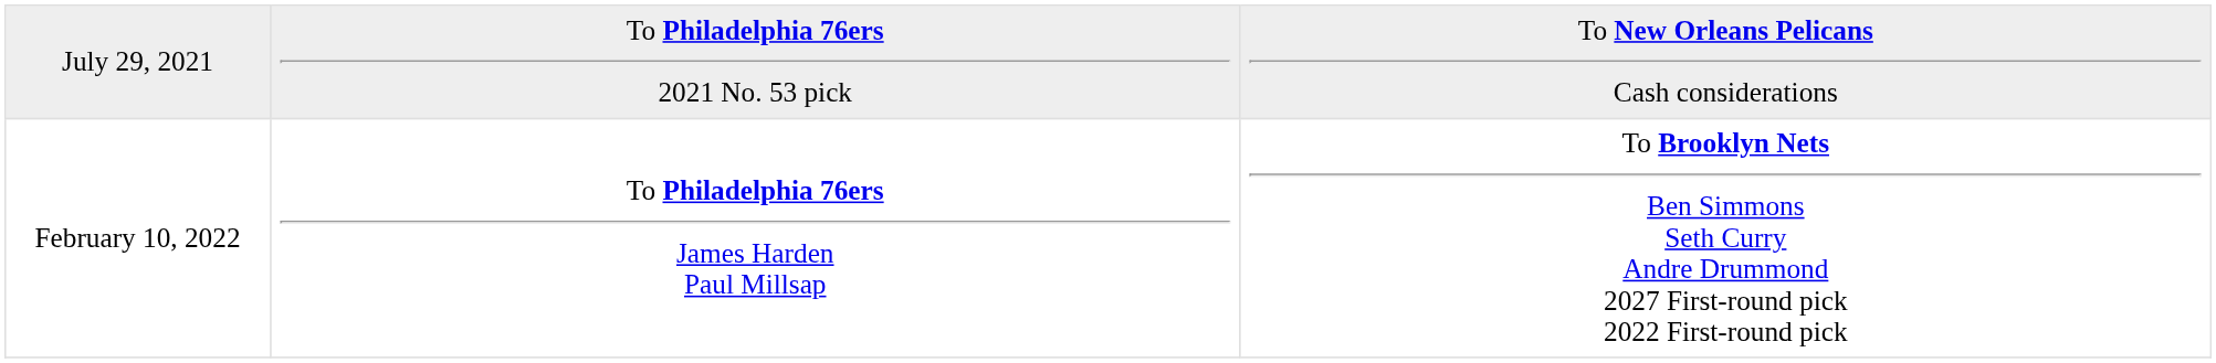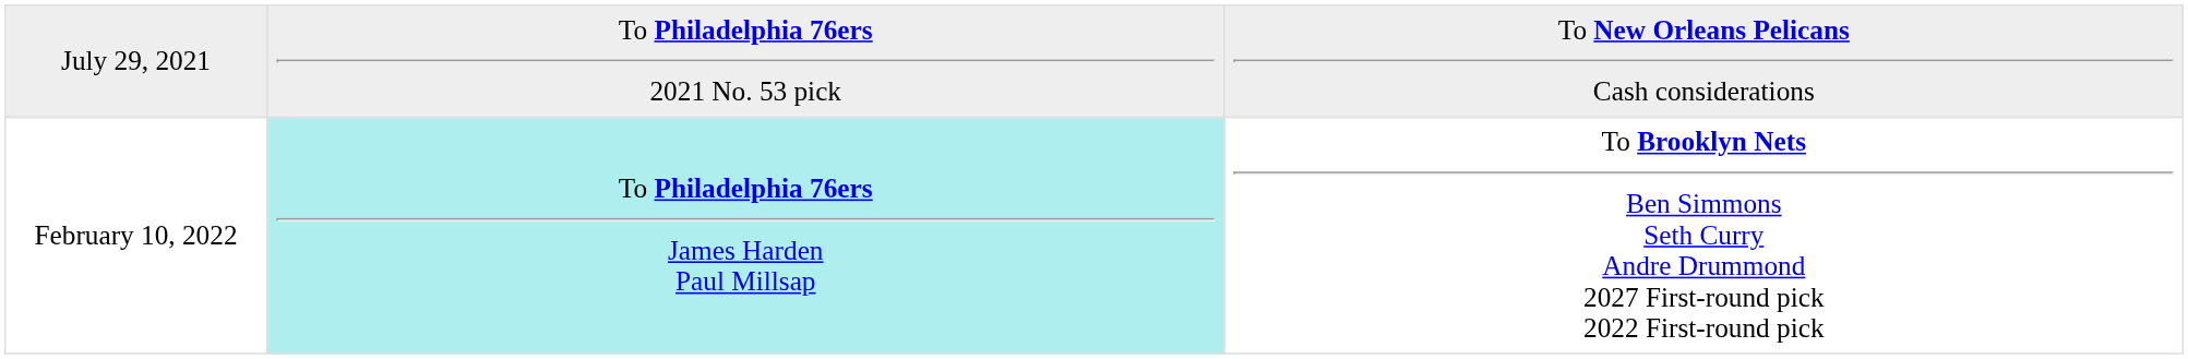February 10, 2022 | column 2: no background -> paleturquoise background
